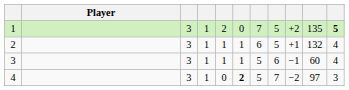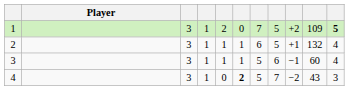row 2 | column 10: 135 -> 109
row 5 | column 10: 97 -> 43
